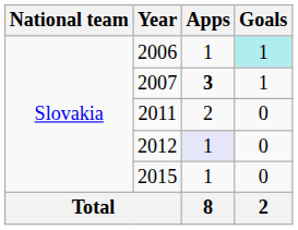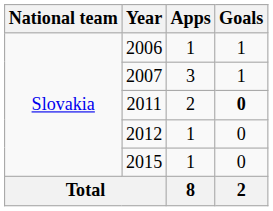2006 | Goals: paleturquoise background -> no background
2007 | Apps: bold -> normal
2011 | Goals: normal -> bold
2012 | Apps: lavender background -> no background
